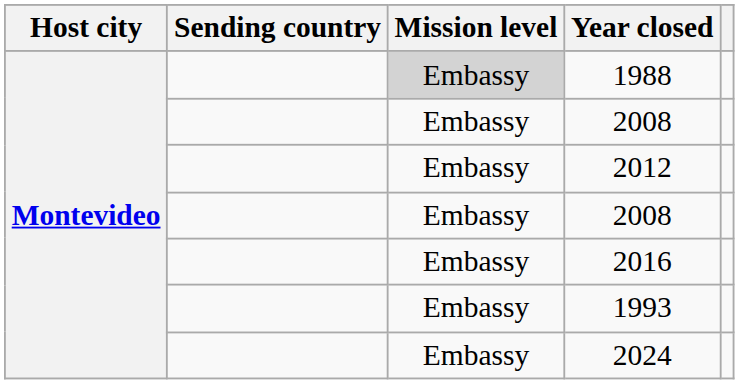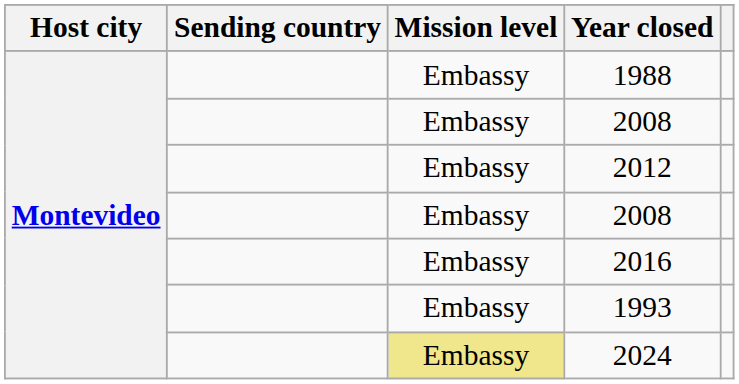1988 | Mission level: lightgrey background -> no background
2024 | Mission level: no background -> khaki background
